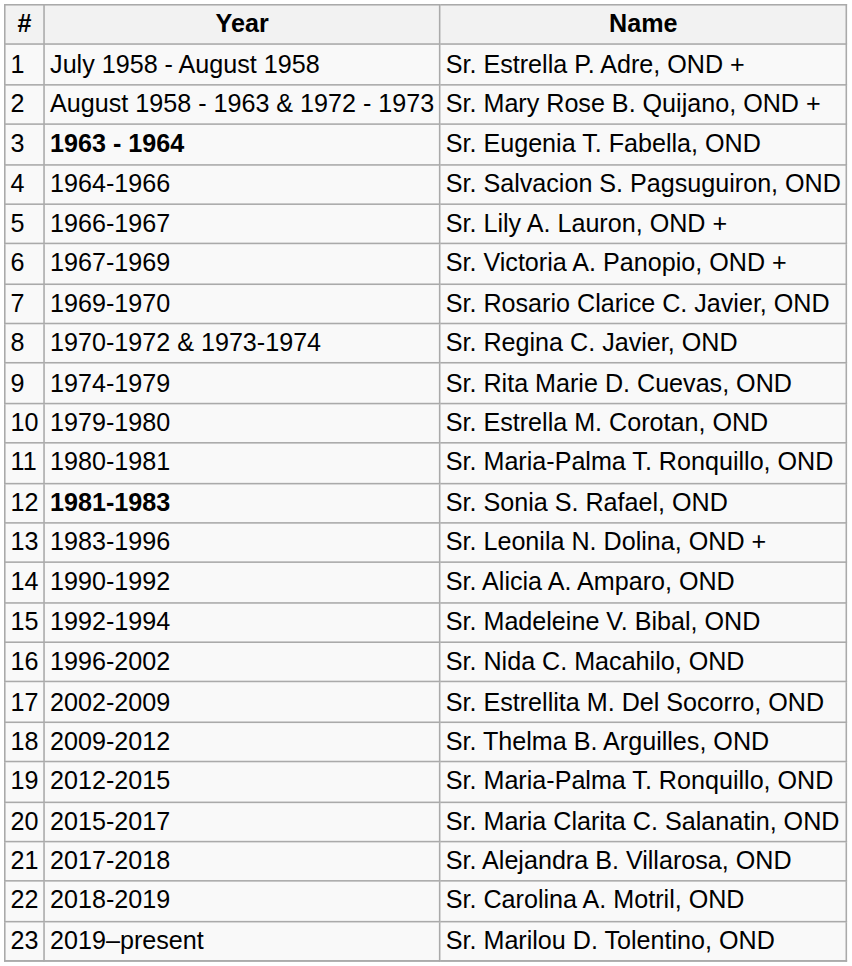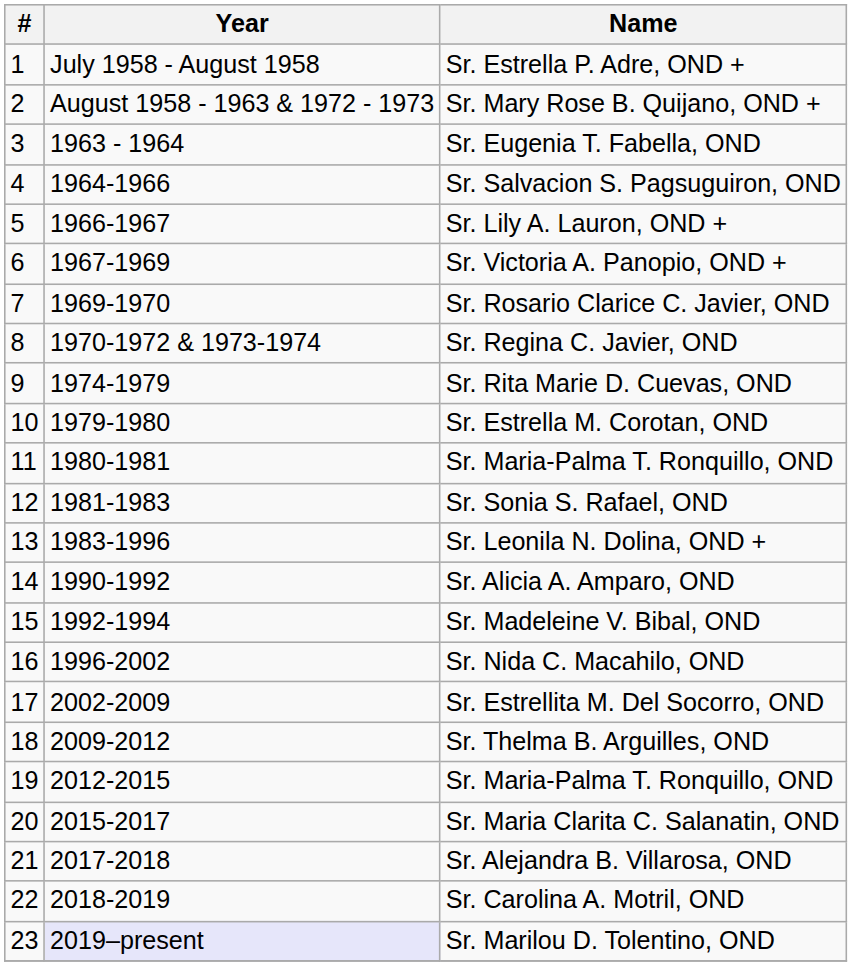Sr. Eugenia T. Fabella, OND | Year: bold -> normal
Sr. Sonia S. Rafael, OND | Year: bold -> normal
Sr. Marilou D. Tolentino, OND | Year: no background -> lavender background
